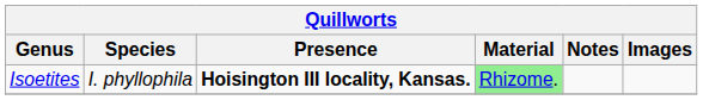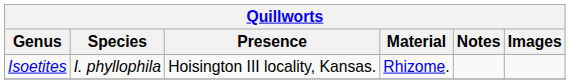Isoetites | Presence: bold -> normal
Isoetites | Material: lightgreen background -> no background
